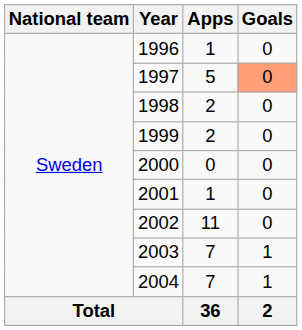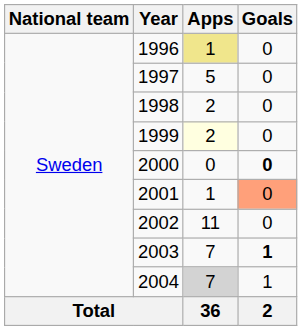1996 | Apps: no background -> khaki background
1997 | Goals: lightsalmon background -> no background
1999 | Apps: no background -> lightyellow background
2000 | Goals: normal -> bold
2001 | Goals: no background -> lightsalmon background
2003 | Goals: normal -> bold
2004 | Apps: no background -> lightgrey background
